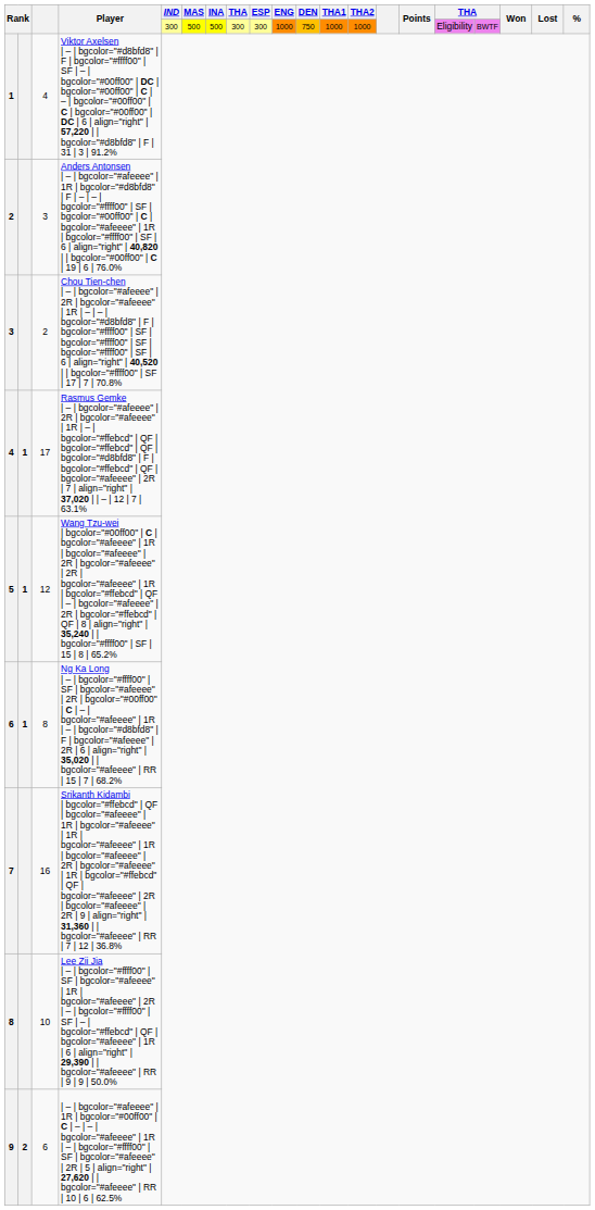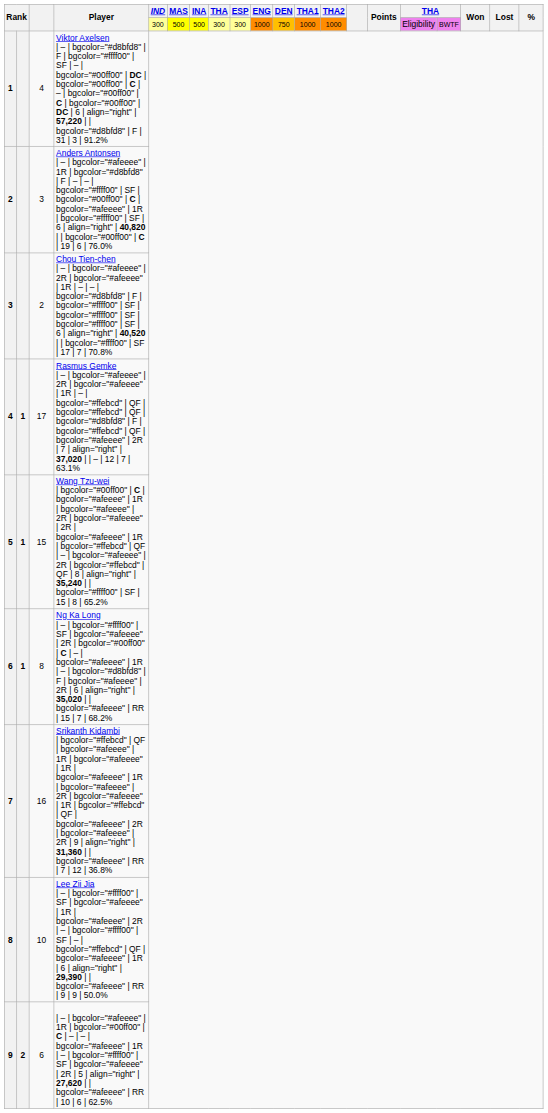5 | column 3: 12 -> 15
